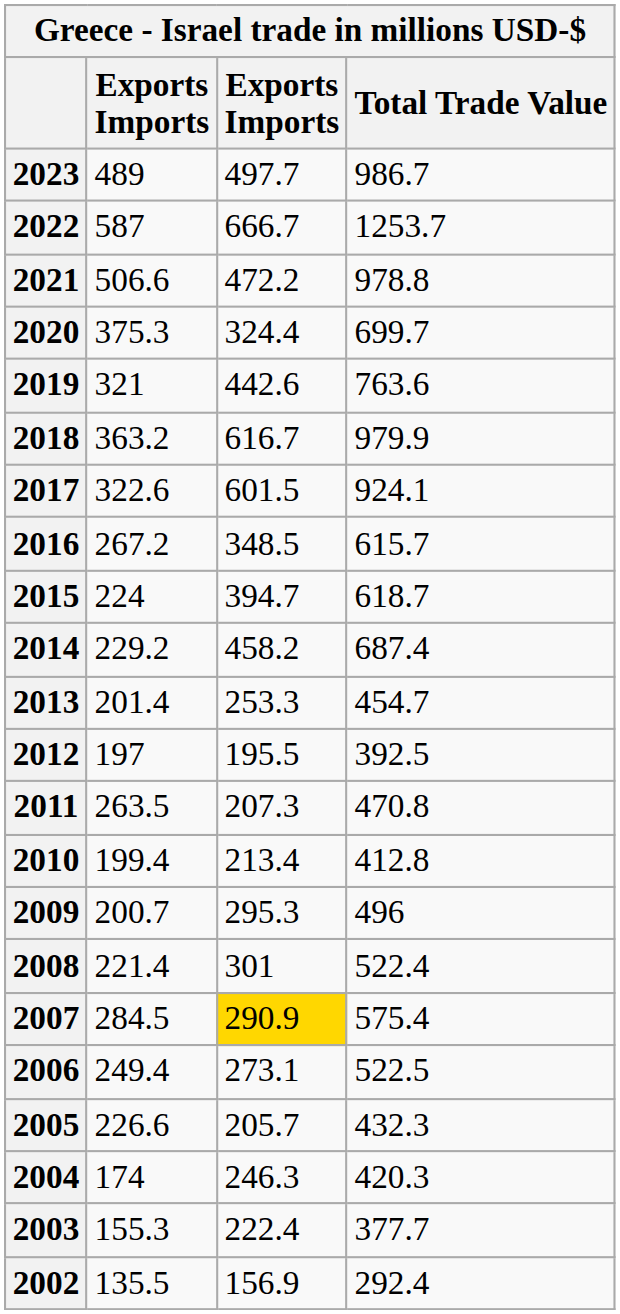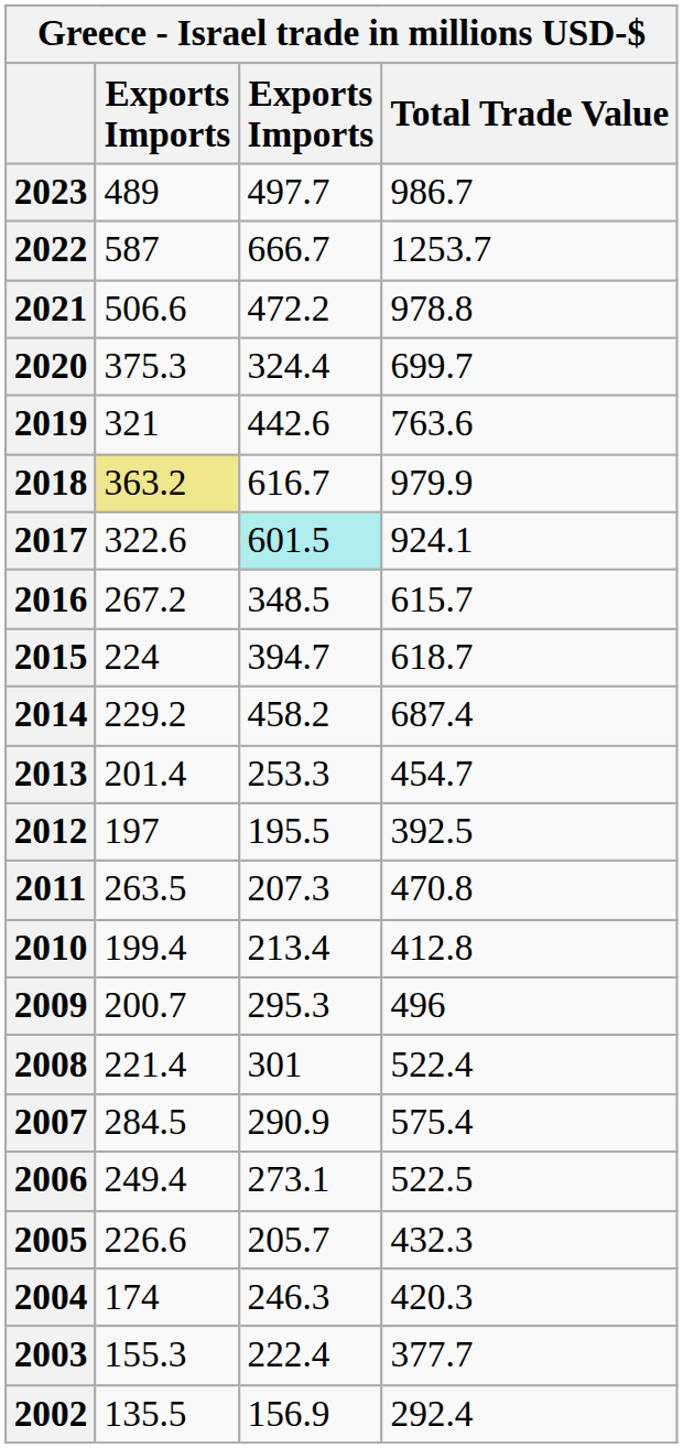2018 | column 2: no background -> khaki background
2017 | column 3: no background -> paleturquoise background
2007 | column 3: gold background -> no background
